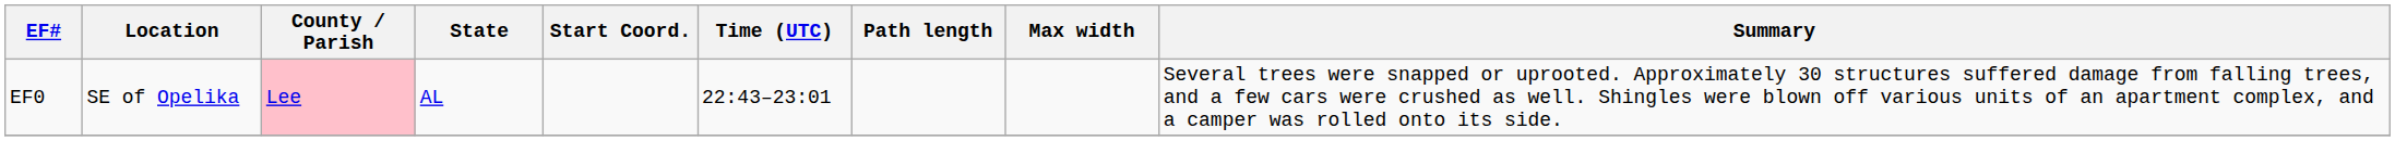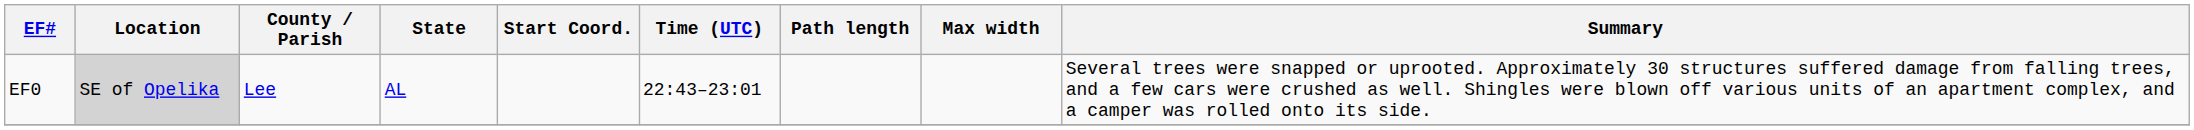EF0 | Location: no background -> lightgrey background
EF0 | County / Parish: pink background -> no background
